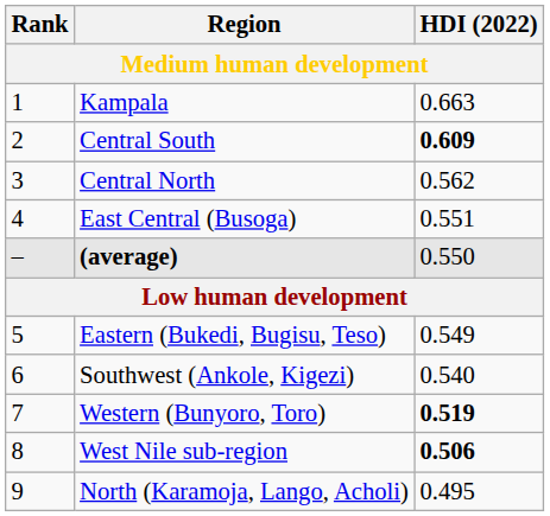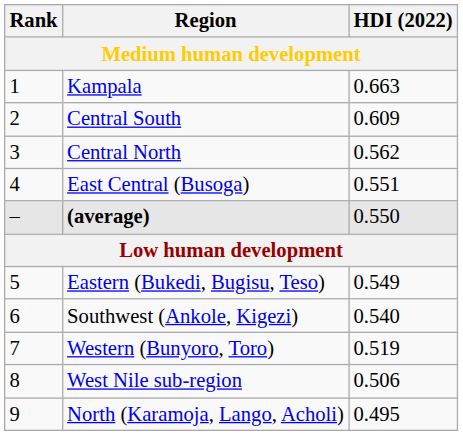Central South | HDI (2022): bold -> normal
Western (Bunyoro, Toro) | HDI (2022): bold -> normal
West Nile sub-region | HDI (2022): bold -> normal
